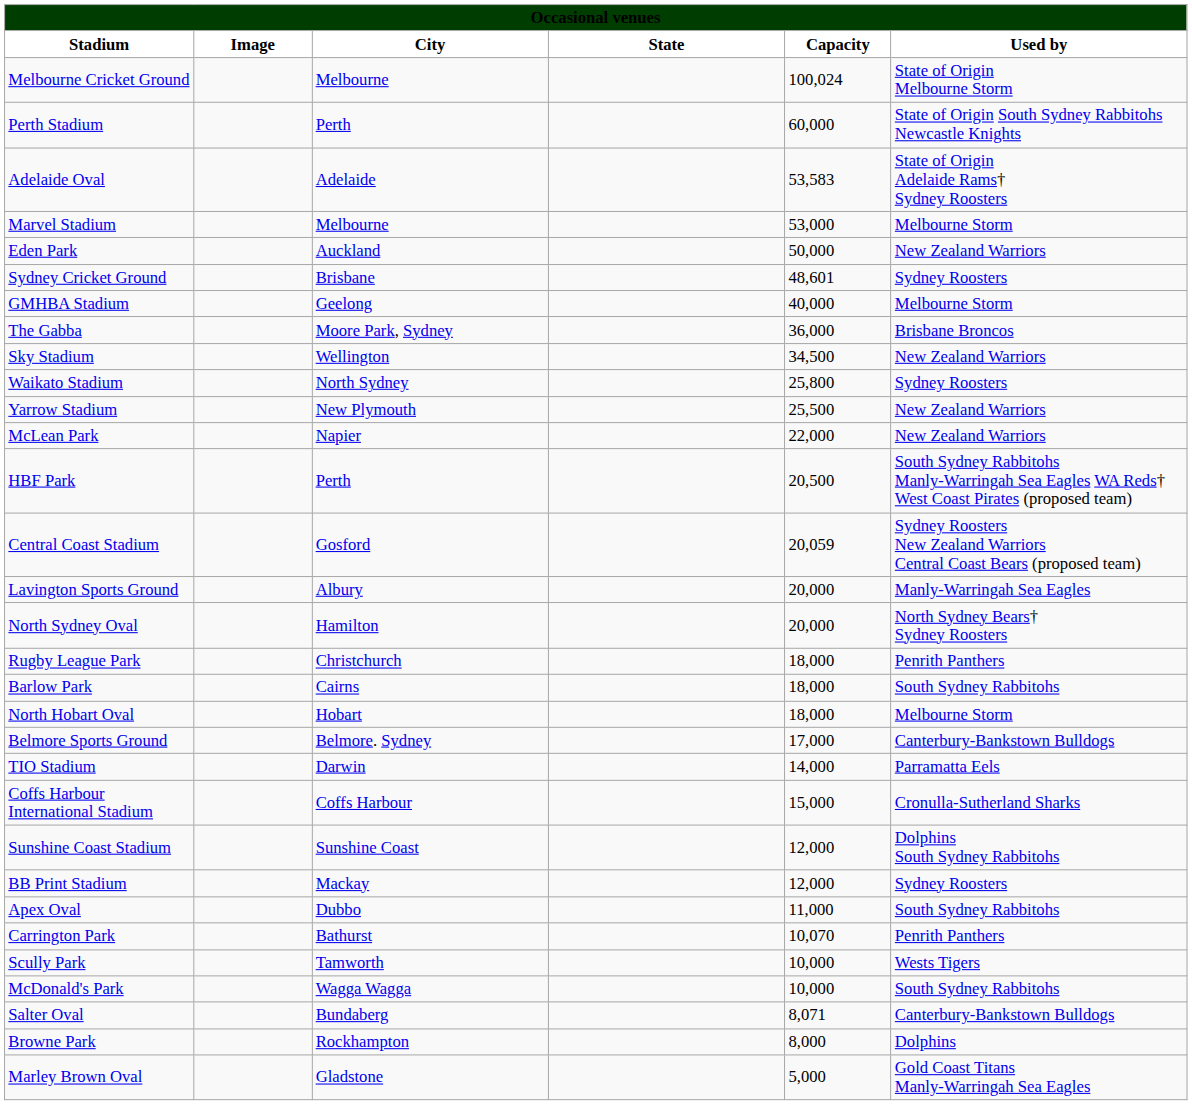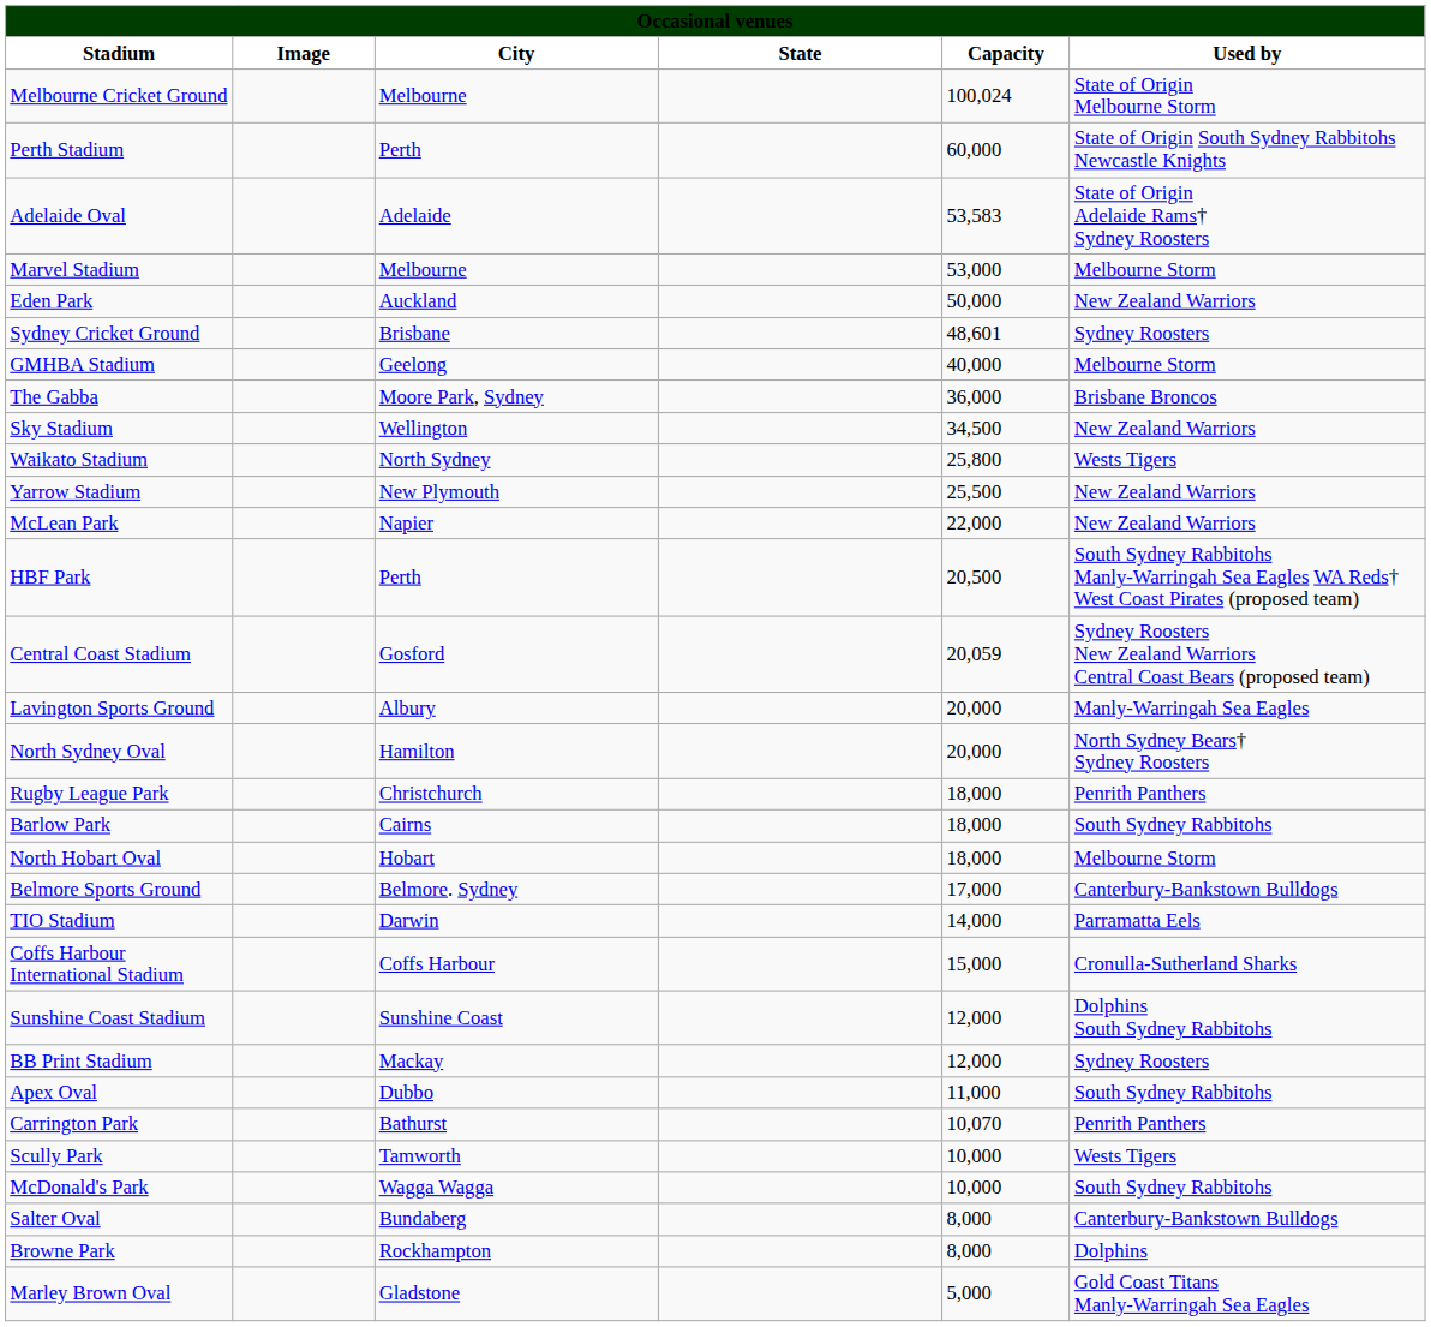Waikato Stadium | Used by: Sydney Roosters -> Wests Tigers
Salter Oval | Capacity: 8,071 -> 8,000
